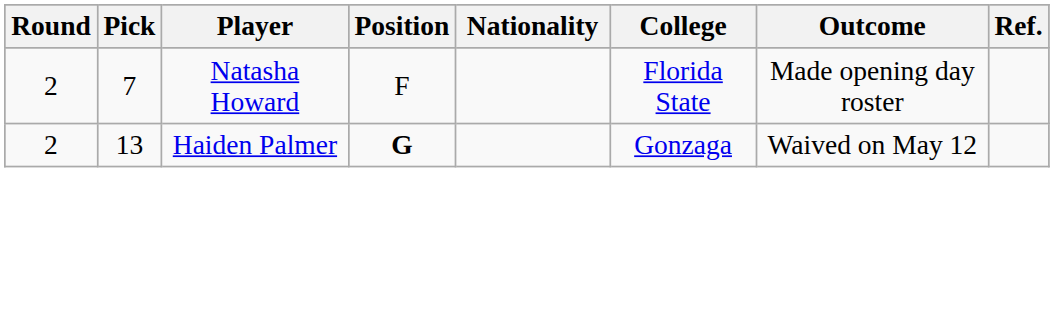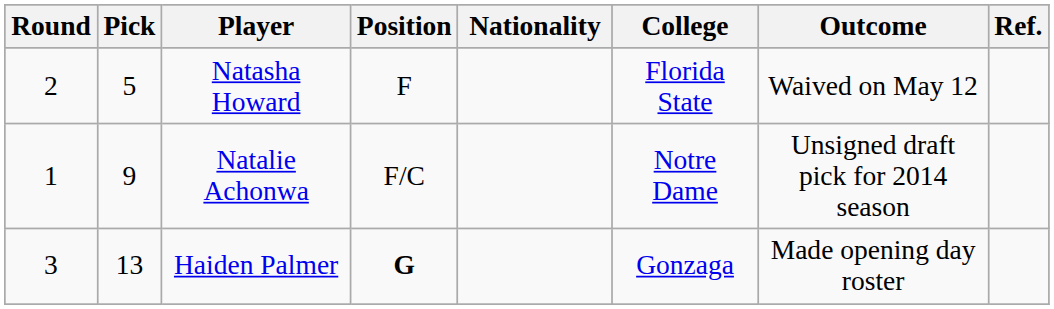Natasha Howard | Pick: 7 -> 5
Natasha Howard | Outcome: Made opening day roster -> Waived on May 12
+ row: 1 | 9 | Natalie Achonwa | F/C | Notre Dame | Unsigned draft pick for 2014 season
Haiden Palmer | Round: 2 -> 3
Haiden Palmer | Outcome: Waived on May 12 -> Made opening day roster
